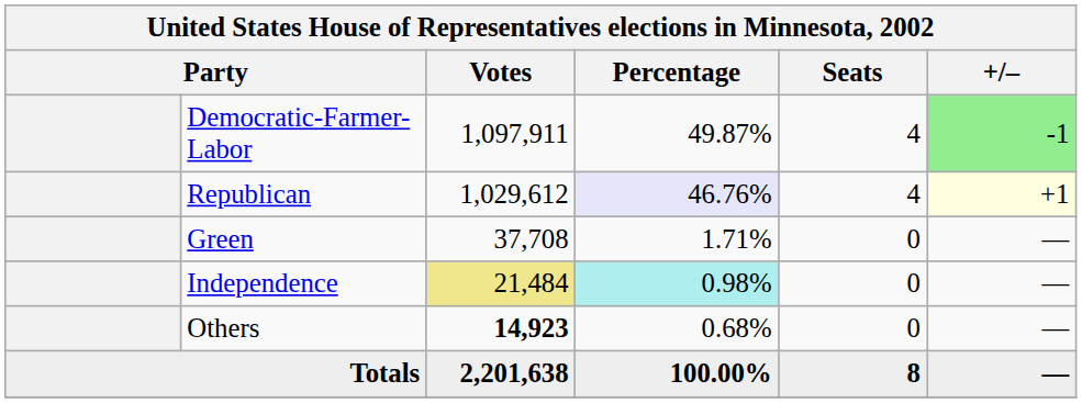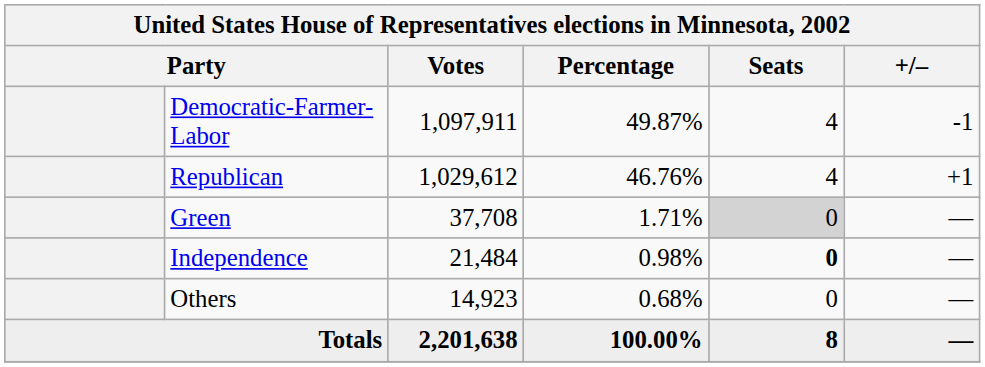Democratic-Farmer-Labor | +/–: lightgreen background -> no background
Republican | Percentage: lavender background -> no background
Republican | +/–: lightyellow background -> no background
Green | Seats: no background -> lightgrey background
Independence | Votes: khaki background -> no background
Independence | Percentage: paleturquoise background -> no background
Independence | Seats: normal -> bold
Others | Votes: bold -> normal
